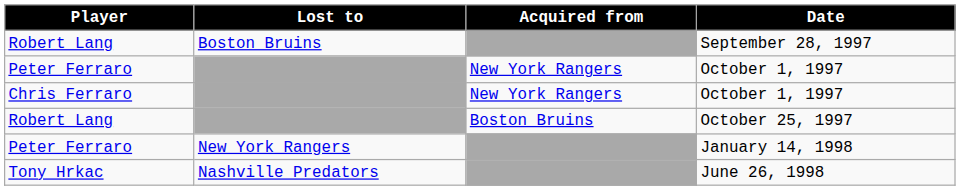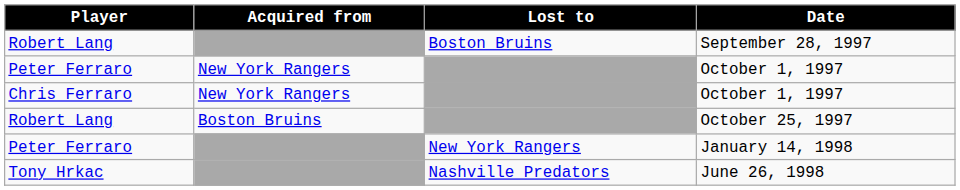columns swapped: Acquired from <-> Lost to
